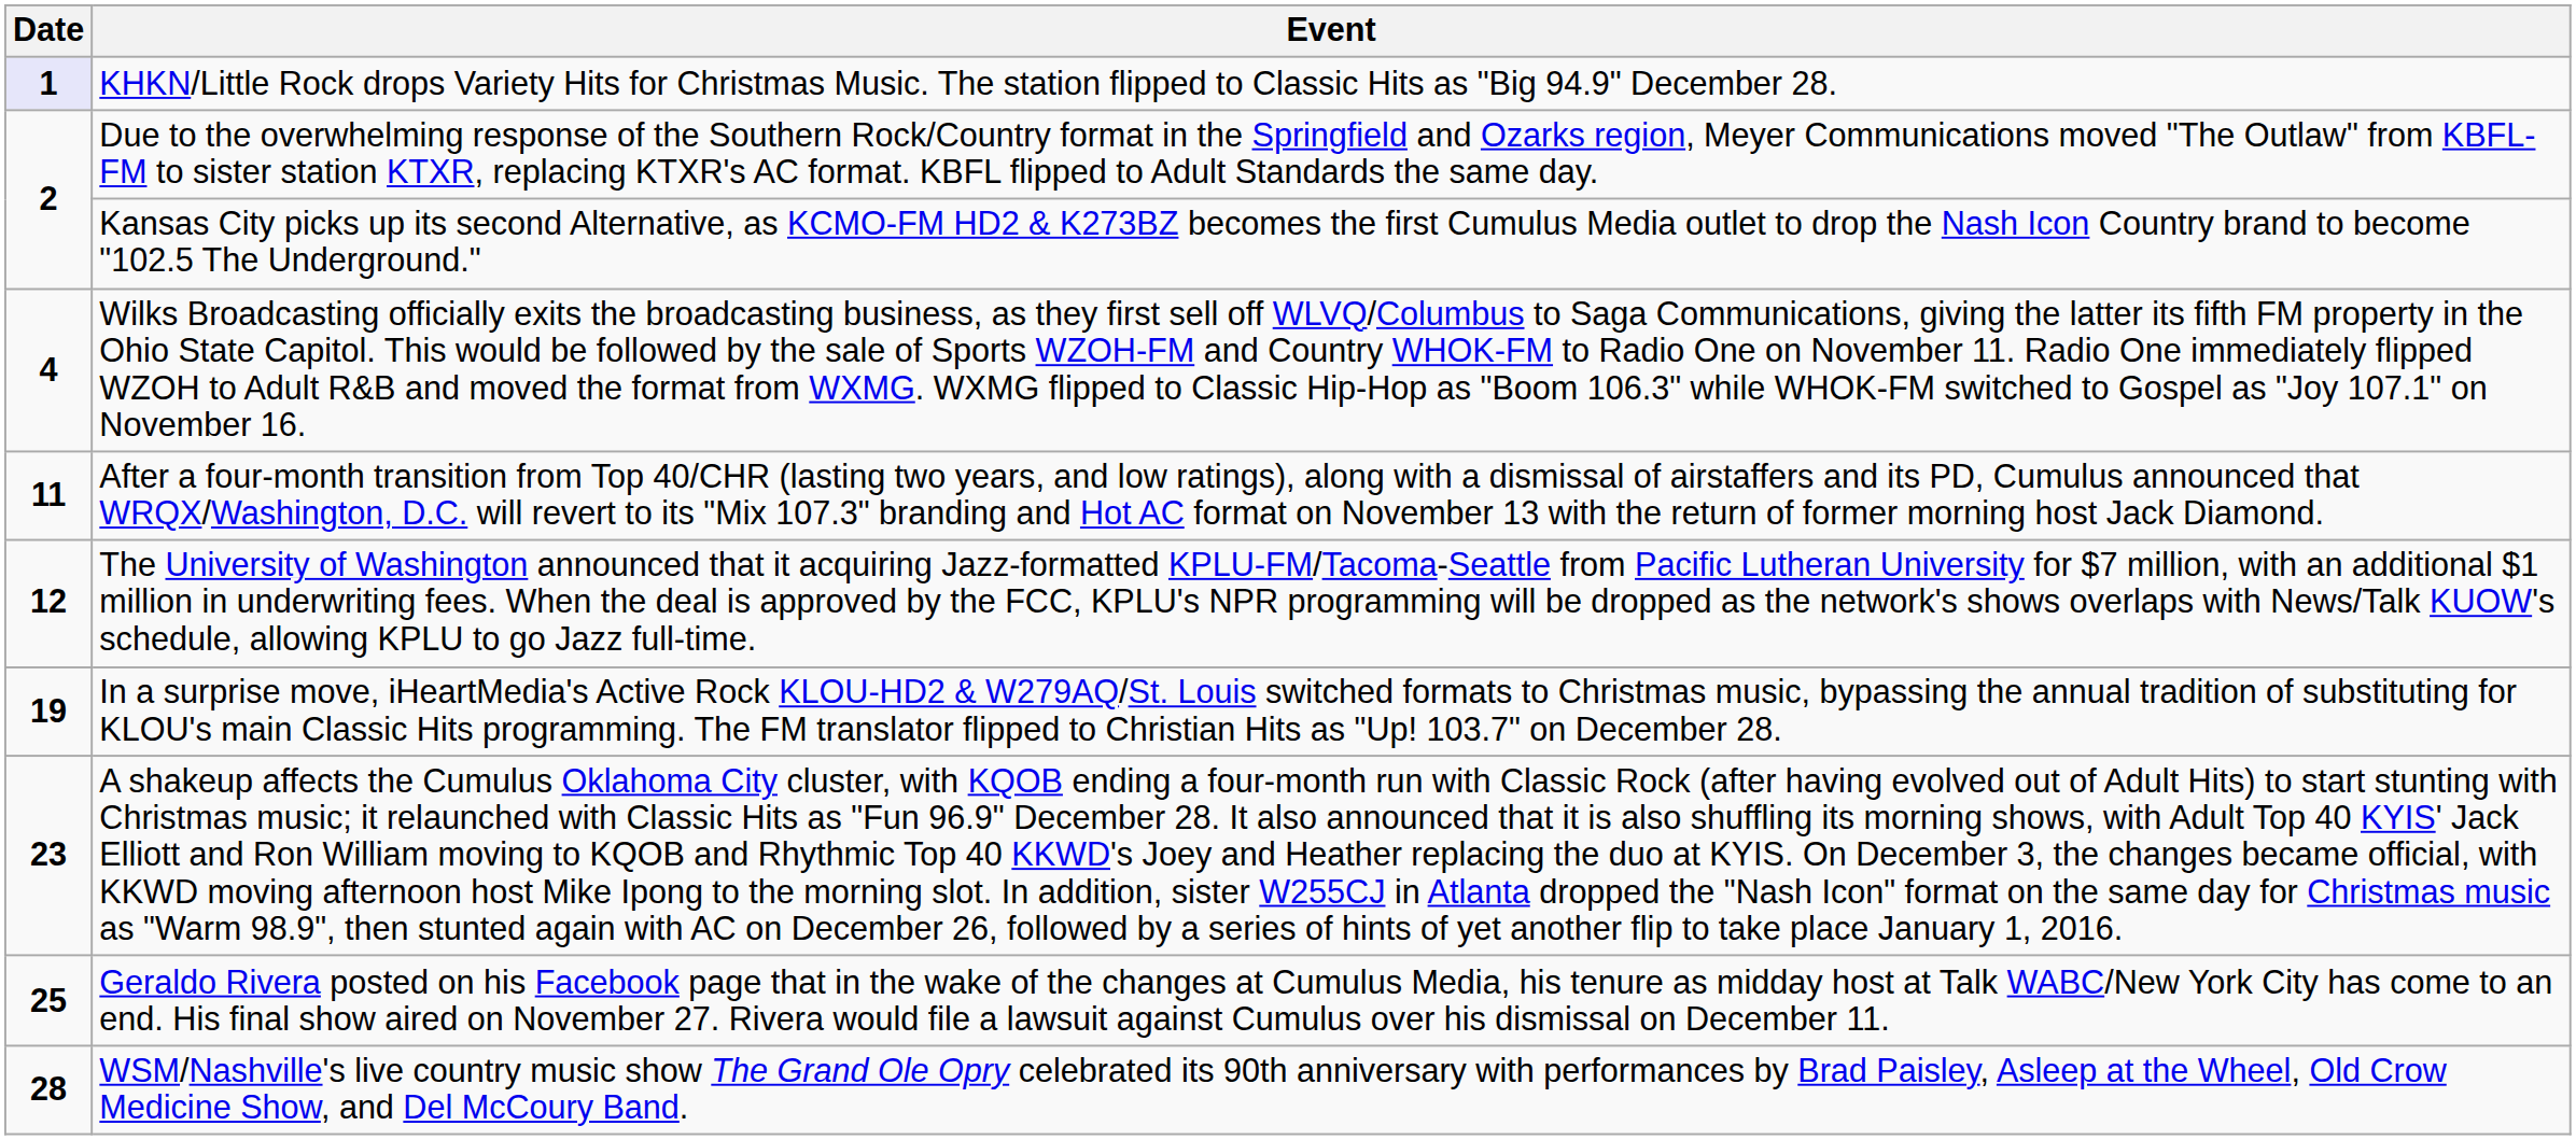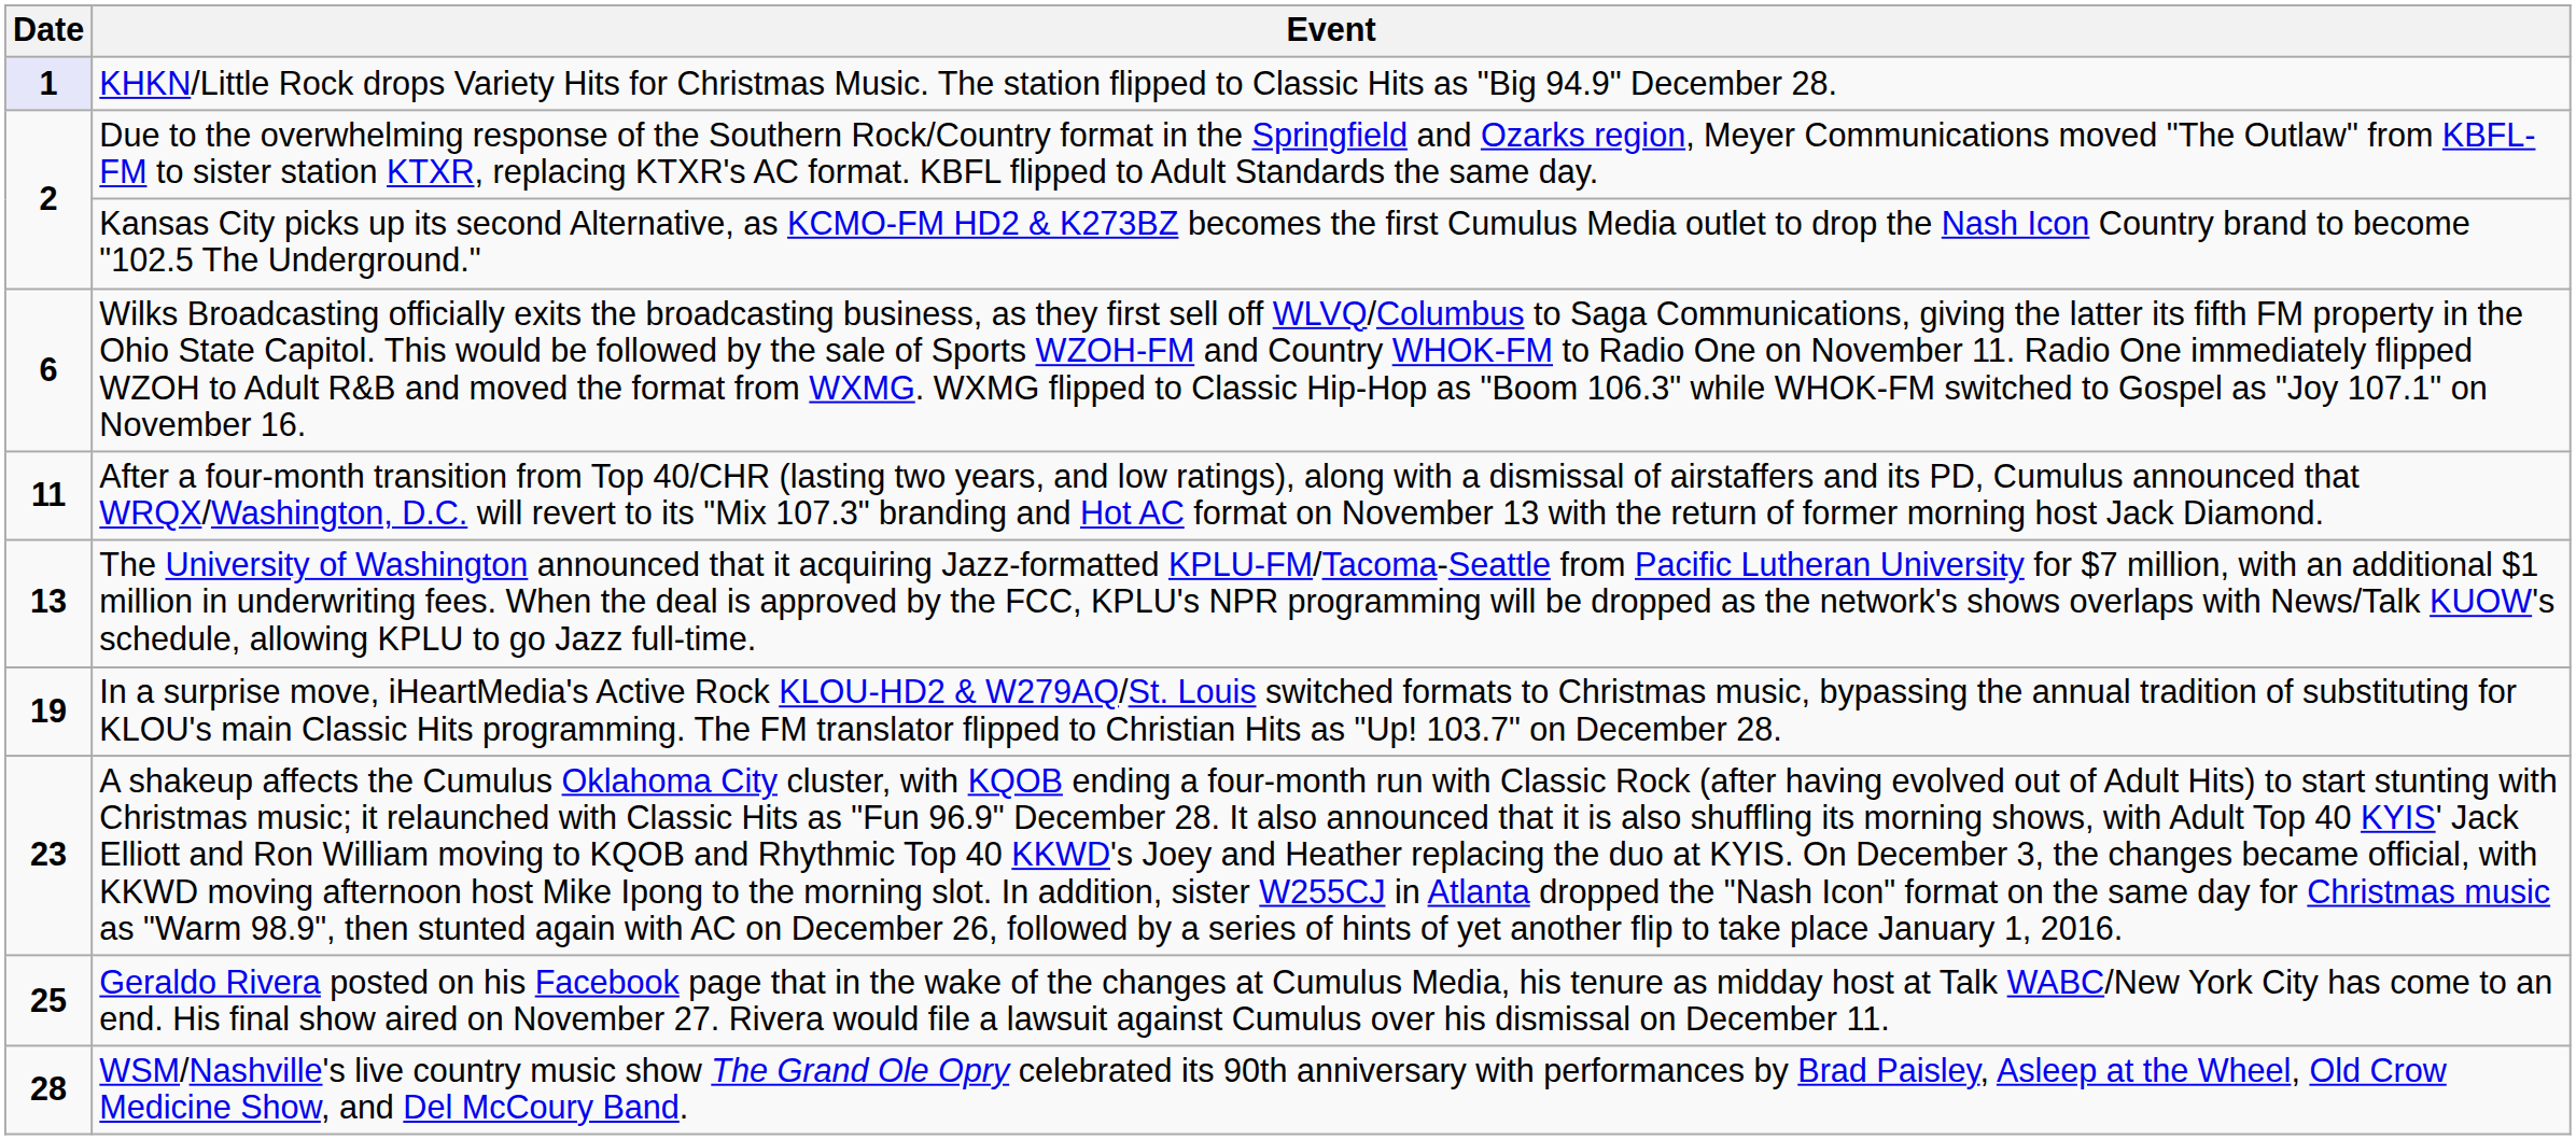row 5 | Date: 4 -> 6
row 7 | Date: 12 -> 13
